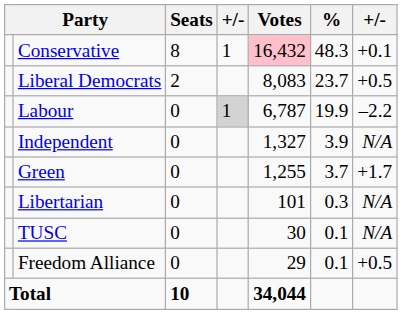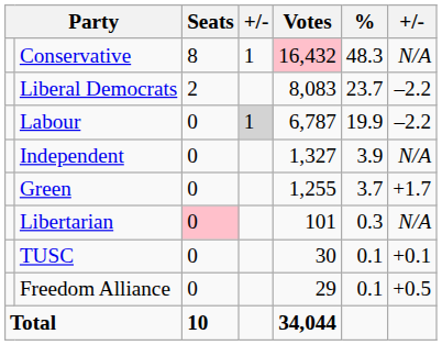Conservative | column 7: +0.1 -> N/A
Liberal Democrats | column 7: +0.5 -> –2.2
Libertarian | Seats: no background -> pink background
TUSC | column 7: N/A -> +0.1
